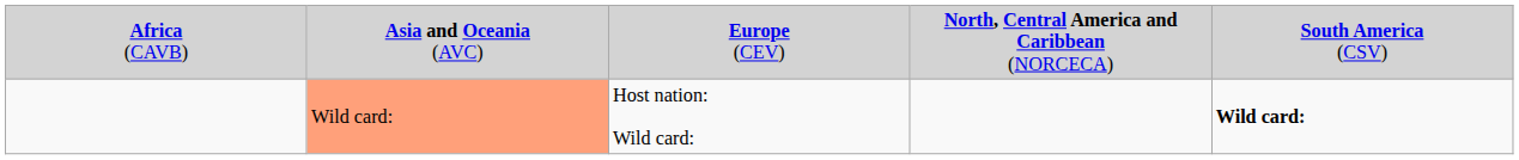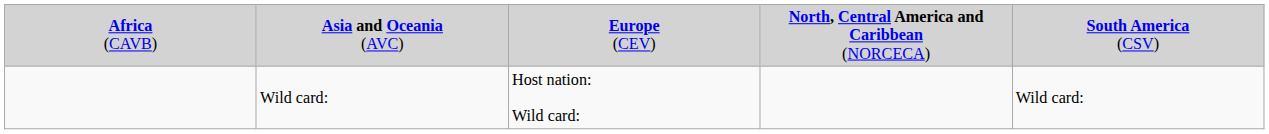row 2 | column 2: lightsalmon background -> no background
row 2 | column 5: bold -> normal
